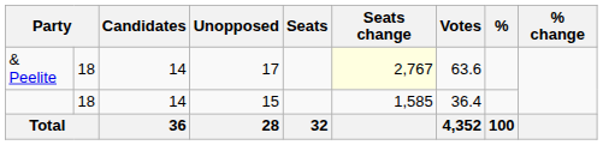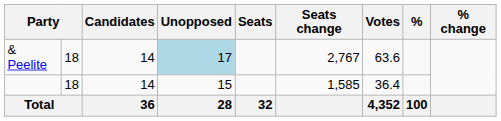& Peelite | Unopposed: no background -> lightblue background
& Peelite | Seats change: lightyellow background -> no background
